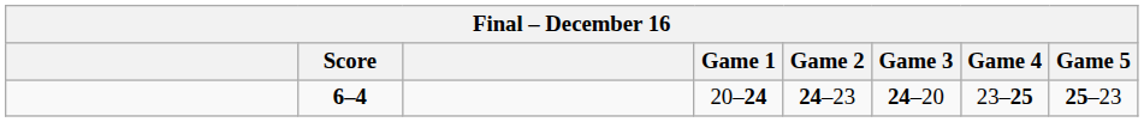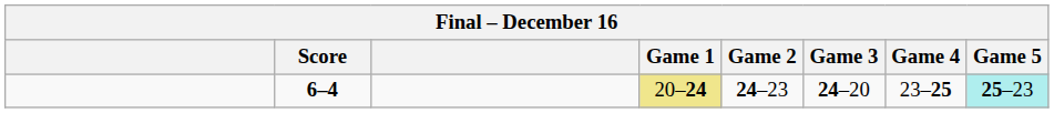row 3 | Game 1: no background -> khaki background
row 3 | Game 5: no background -> paleturquoise background
